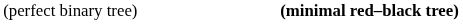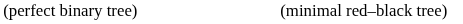(perfect binary tree) | column 2: bold -> normal
